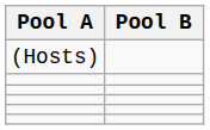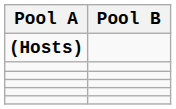row 2 | Pool A: normal -> bold
